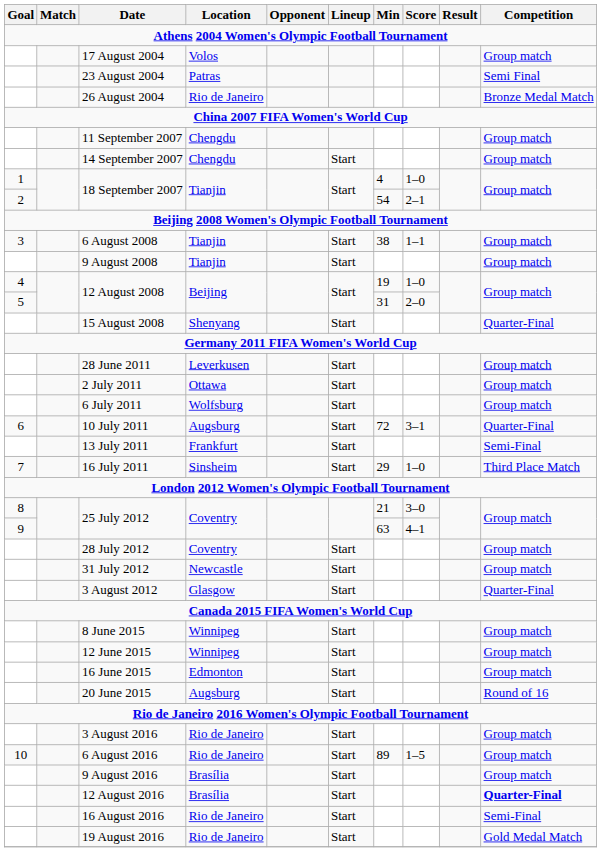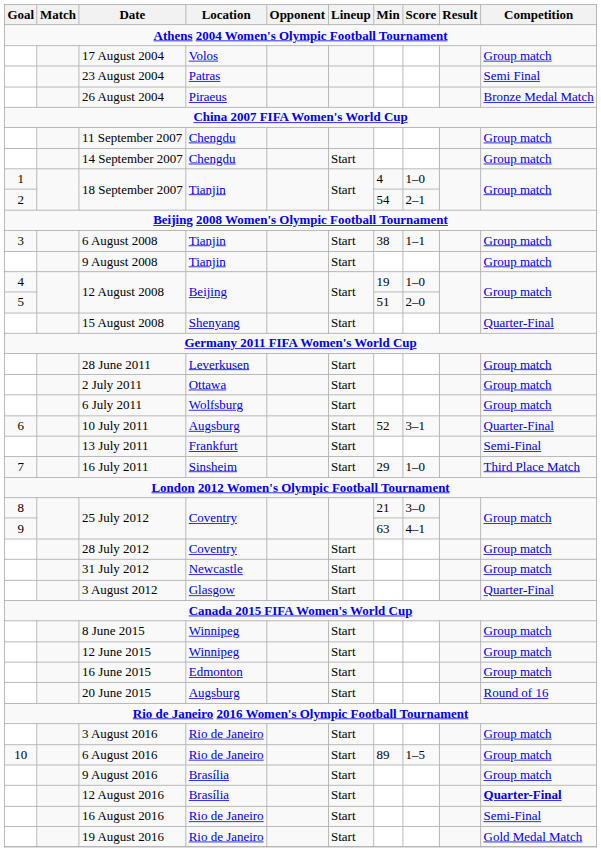26 August 2004 | Location: Rio de Janeiro -> Piraeus
5 / 12 August 2008 | Min: 31 -> 51
10 July 2011 | Min: 72 -> 52
